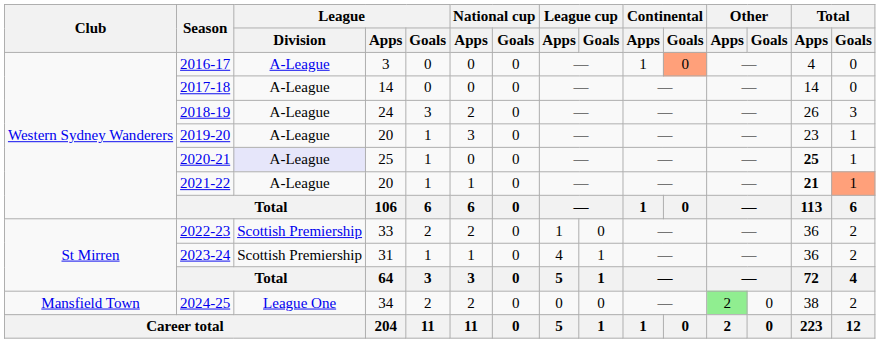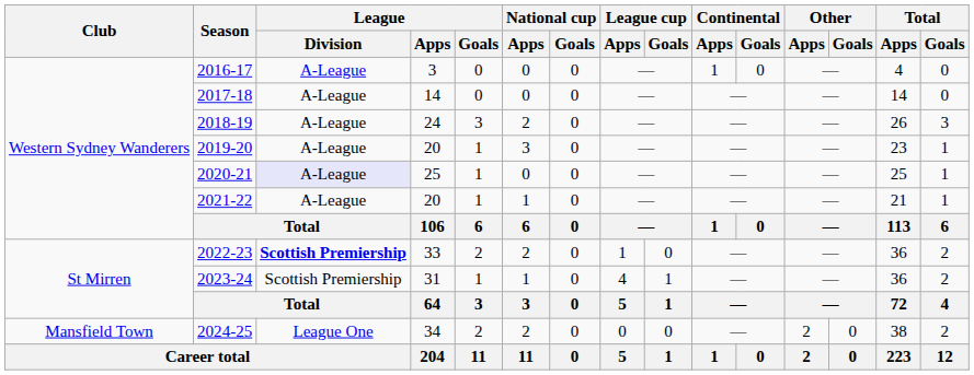2016-17 | Continental / Goals: lightsalmon background -> no background
2020-21 | Total / Apps: bold -> normal
2021-22 | Total / Apps: bold -> normal
2021-22 | Total / Goals: lightsalmon background -> no background
2022-23 | League / Division: normal -> bold
2024-25 | Other / Apps: lightgreen background -> no background
